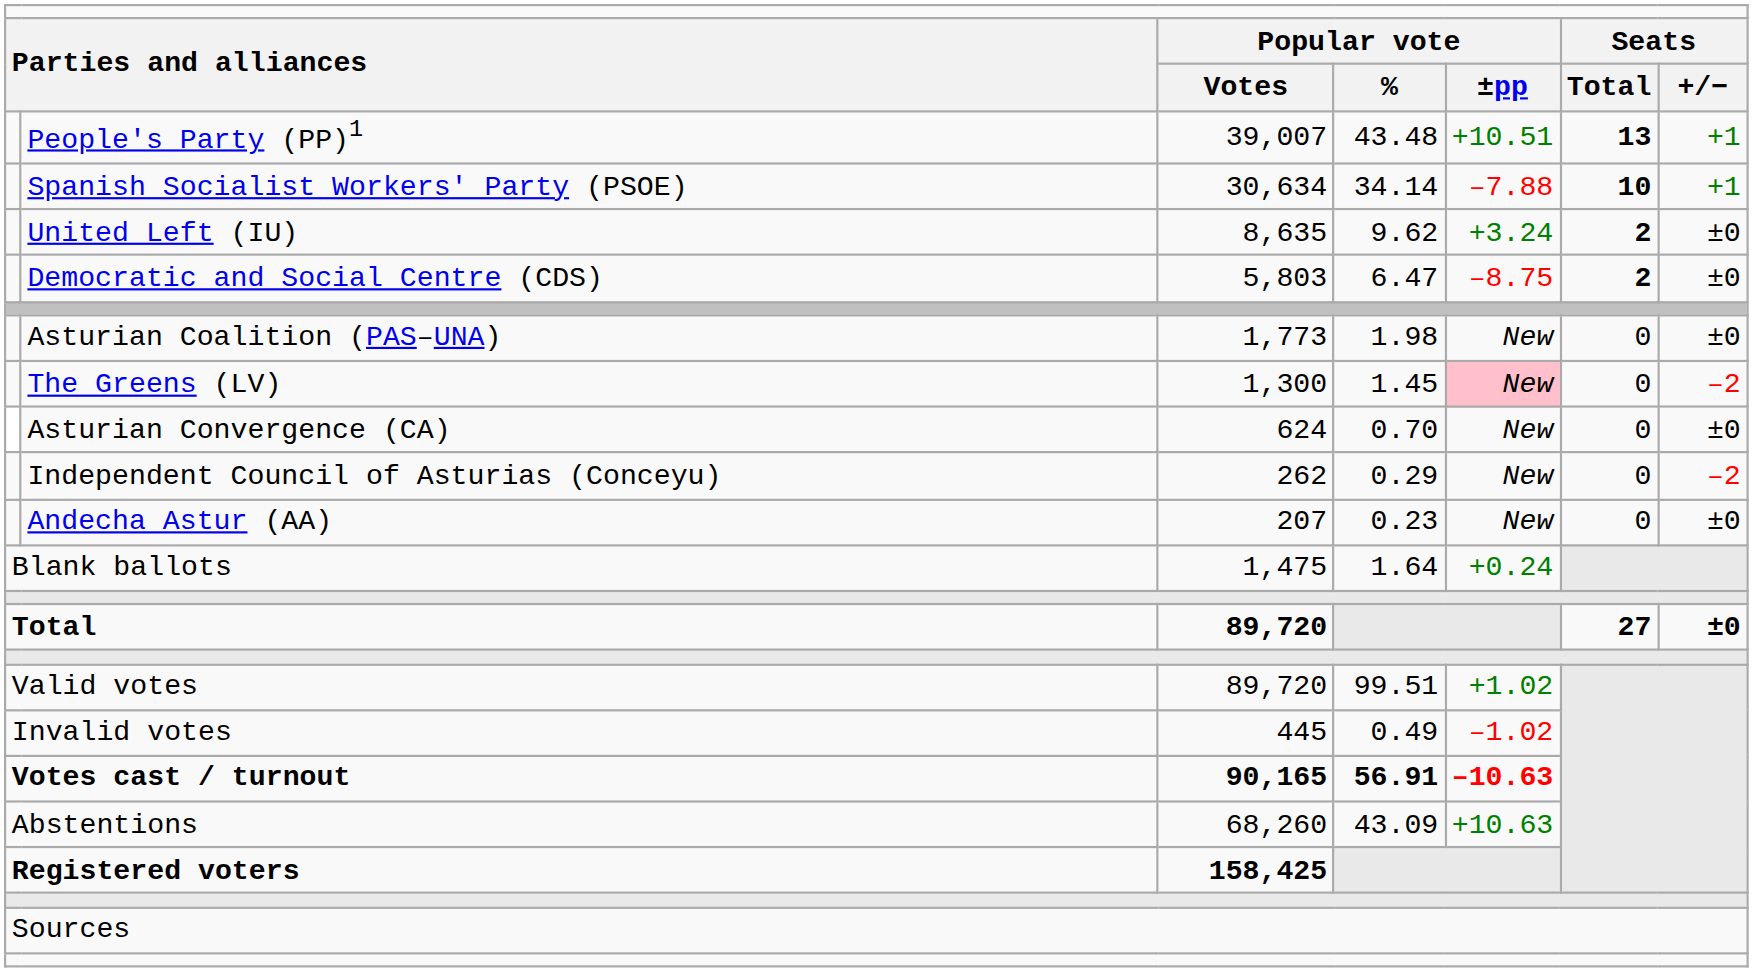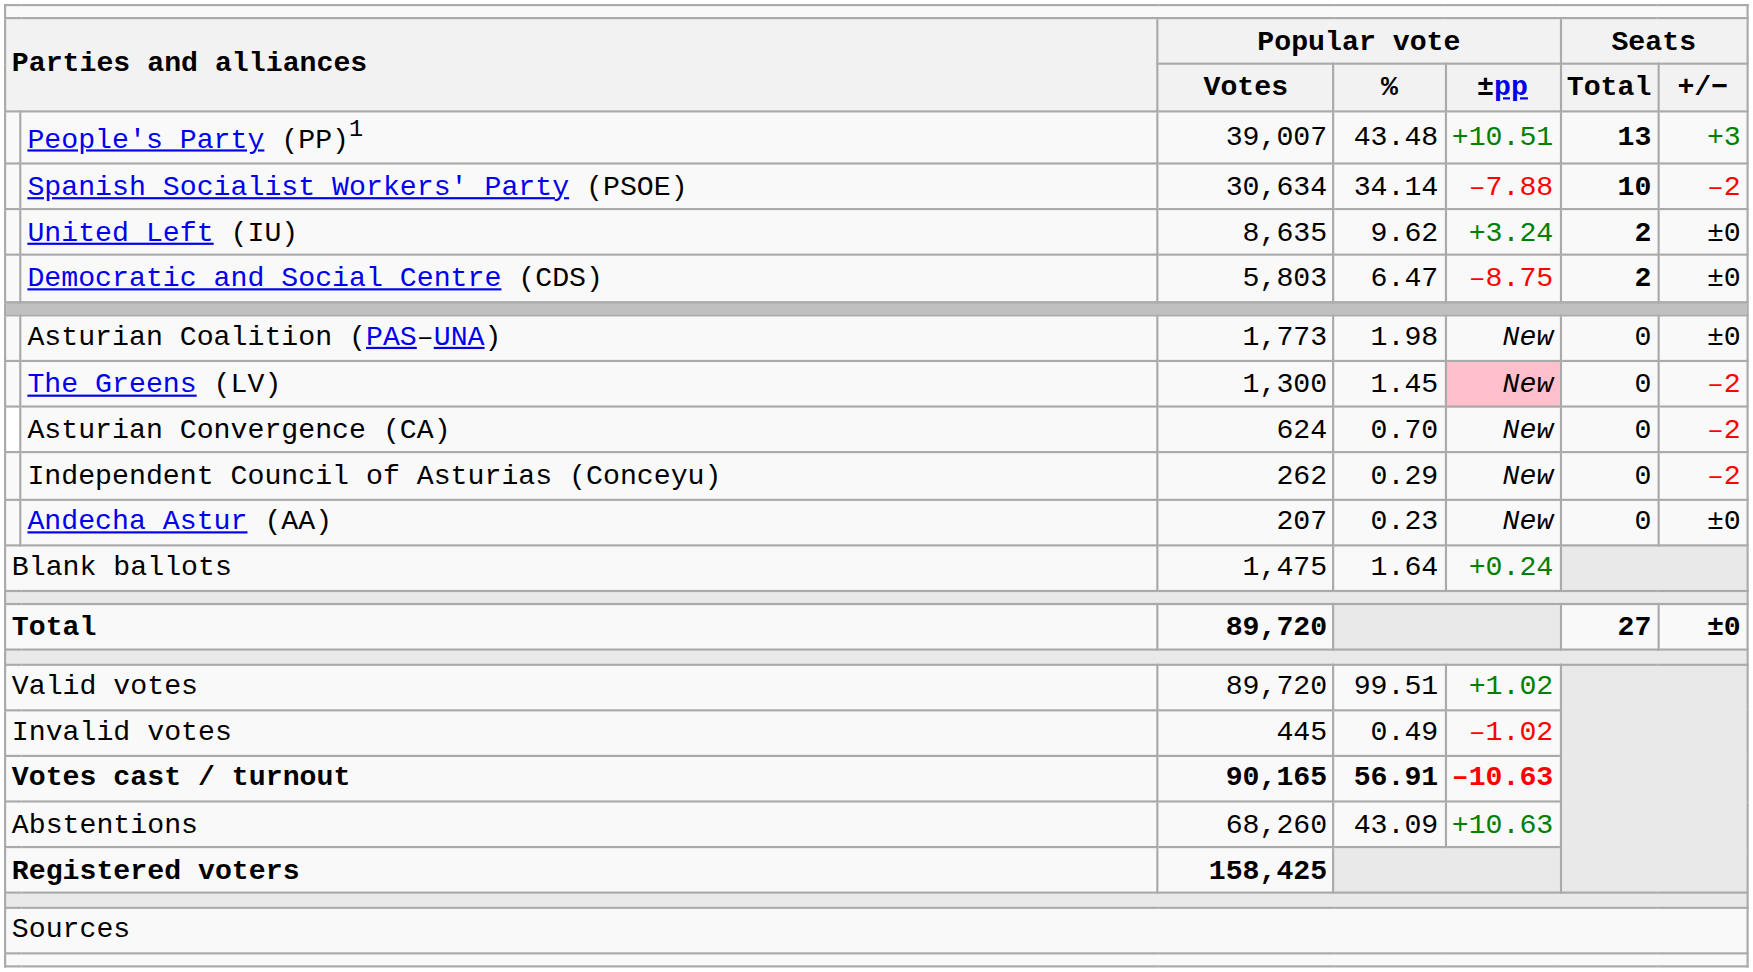People's Party (PP)1 | column 7: +1 -> +3
Spanish Socialist Workers' Party (PSOE) | column 7: +1 -> –2
Asturian Convergence (CA) | column 7: ±0 -> –2
